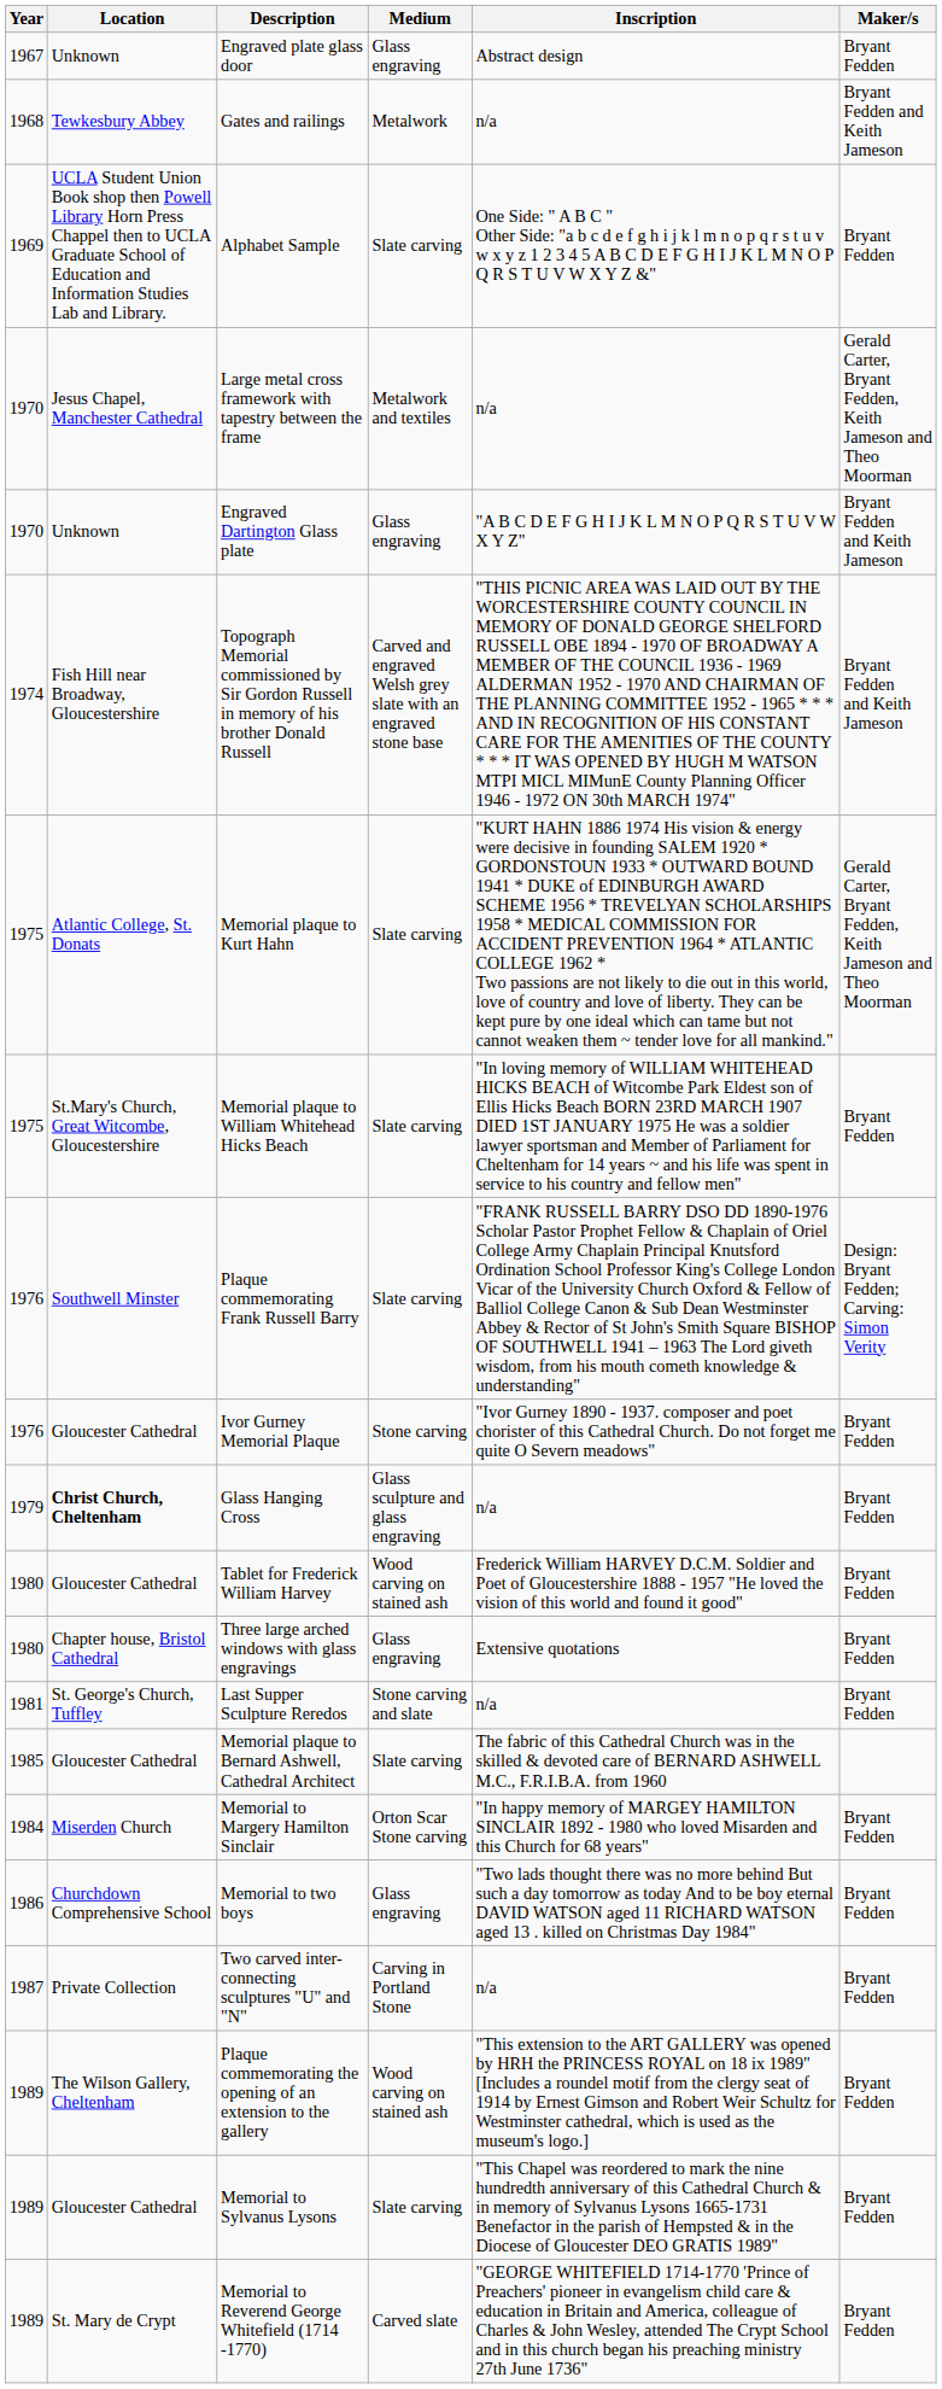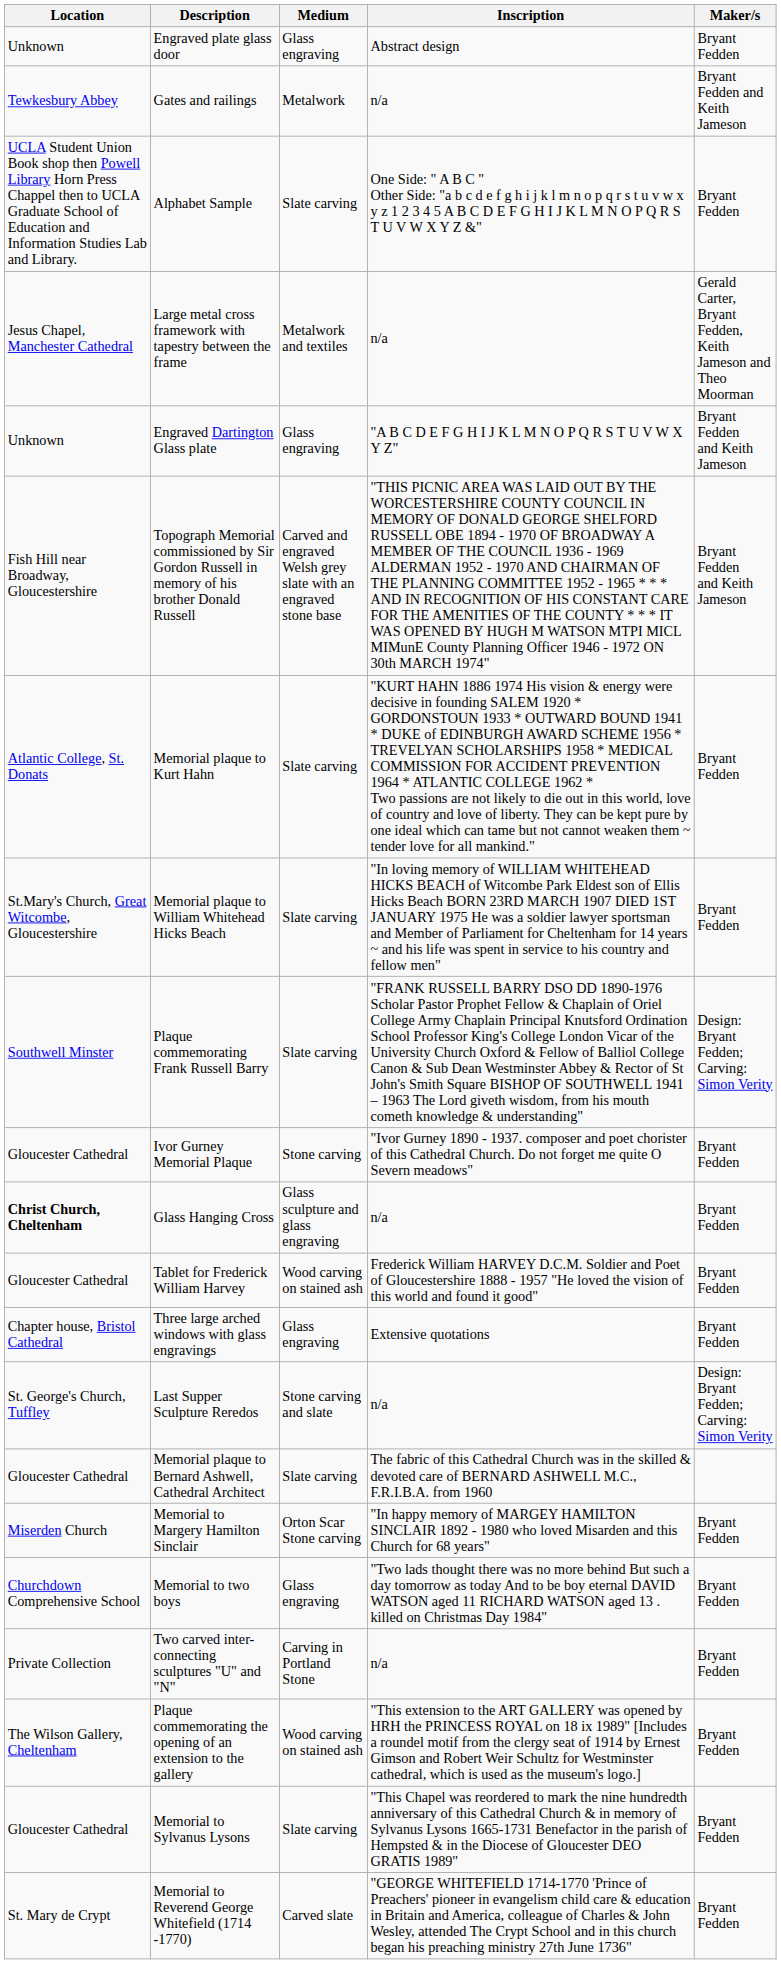- column: Year | 1967 | 1968 | 1969 | 1970 | 1970 | 1974 | 1975 | 1975 | 1976 | 1976 | 1979 | 1980 | 1980 | 1981 | 1985 | 1984 | 1986 | 1987 | 1989 | 1989 | 1989
Memorial plaque to Kurt Hahn | Maker/s: Gerald Carter, Bryant Fedden, Keith Jameson and Theo Moorman -> Bryant Fedden
Last Supper Sculpture Reredos | Maker/s: Bryant Fedden -> Design: Bryant Fedden; Carving: Simon Verity
